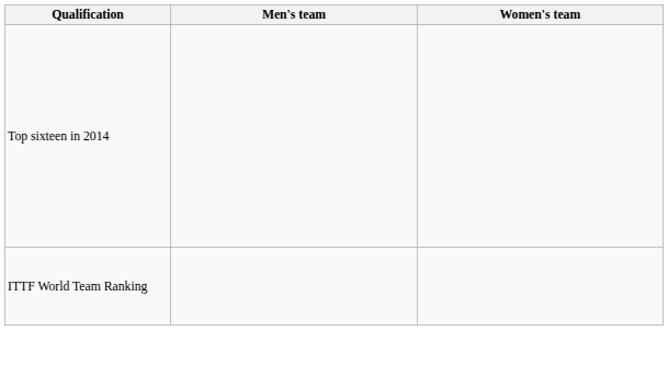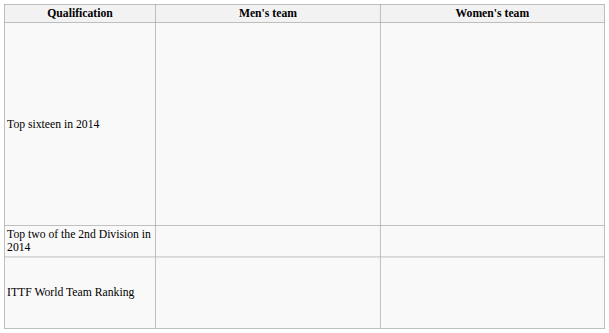+ row: Top two of the 2nd Division in 2014
